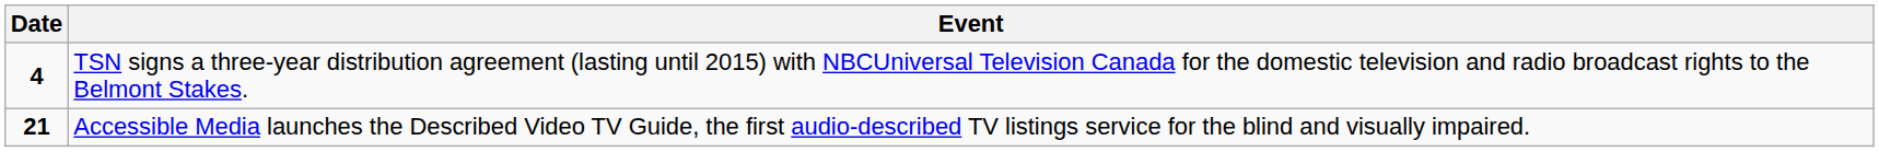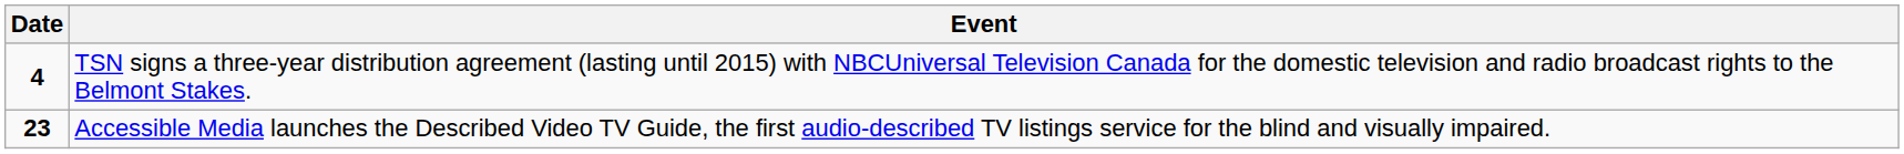row 3 | Date: 21 -> 23
